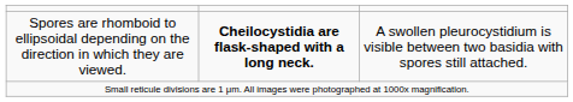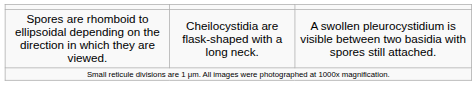row 2 | column 2: bold -> normal
